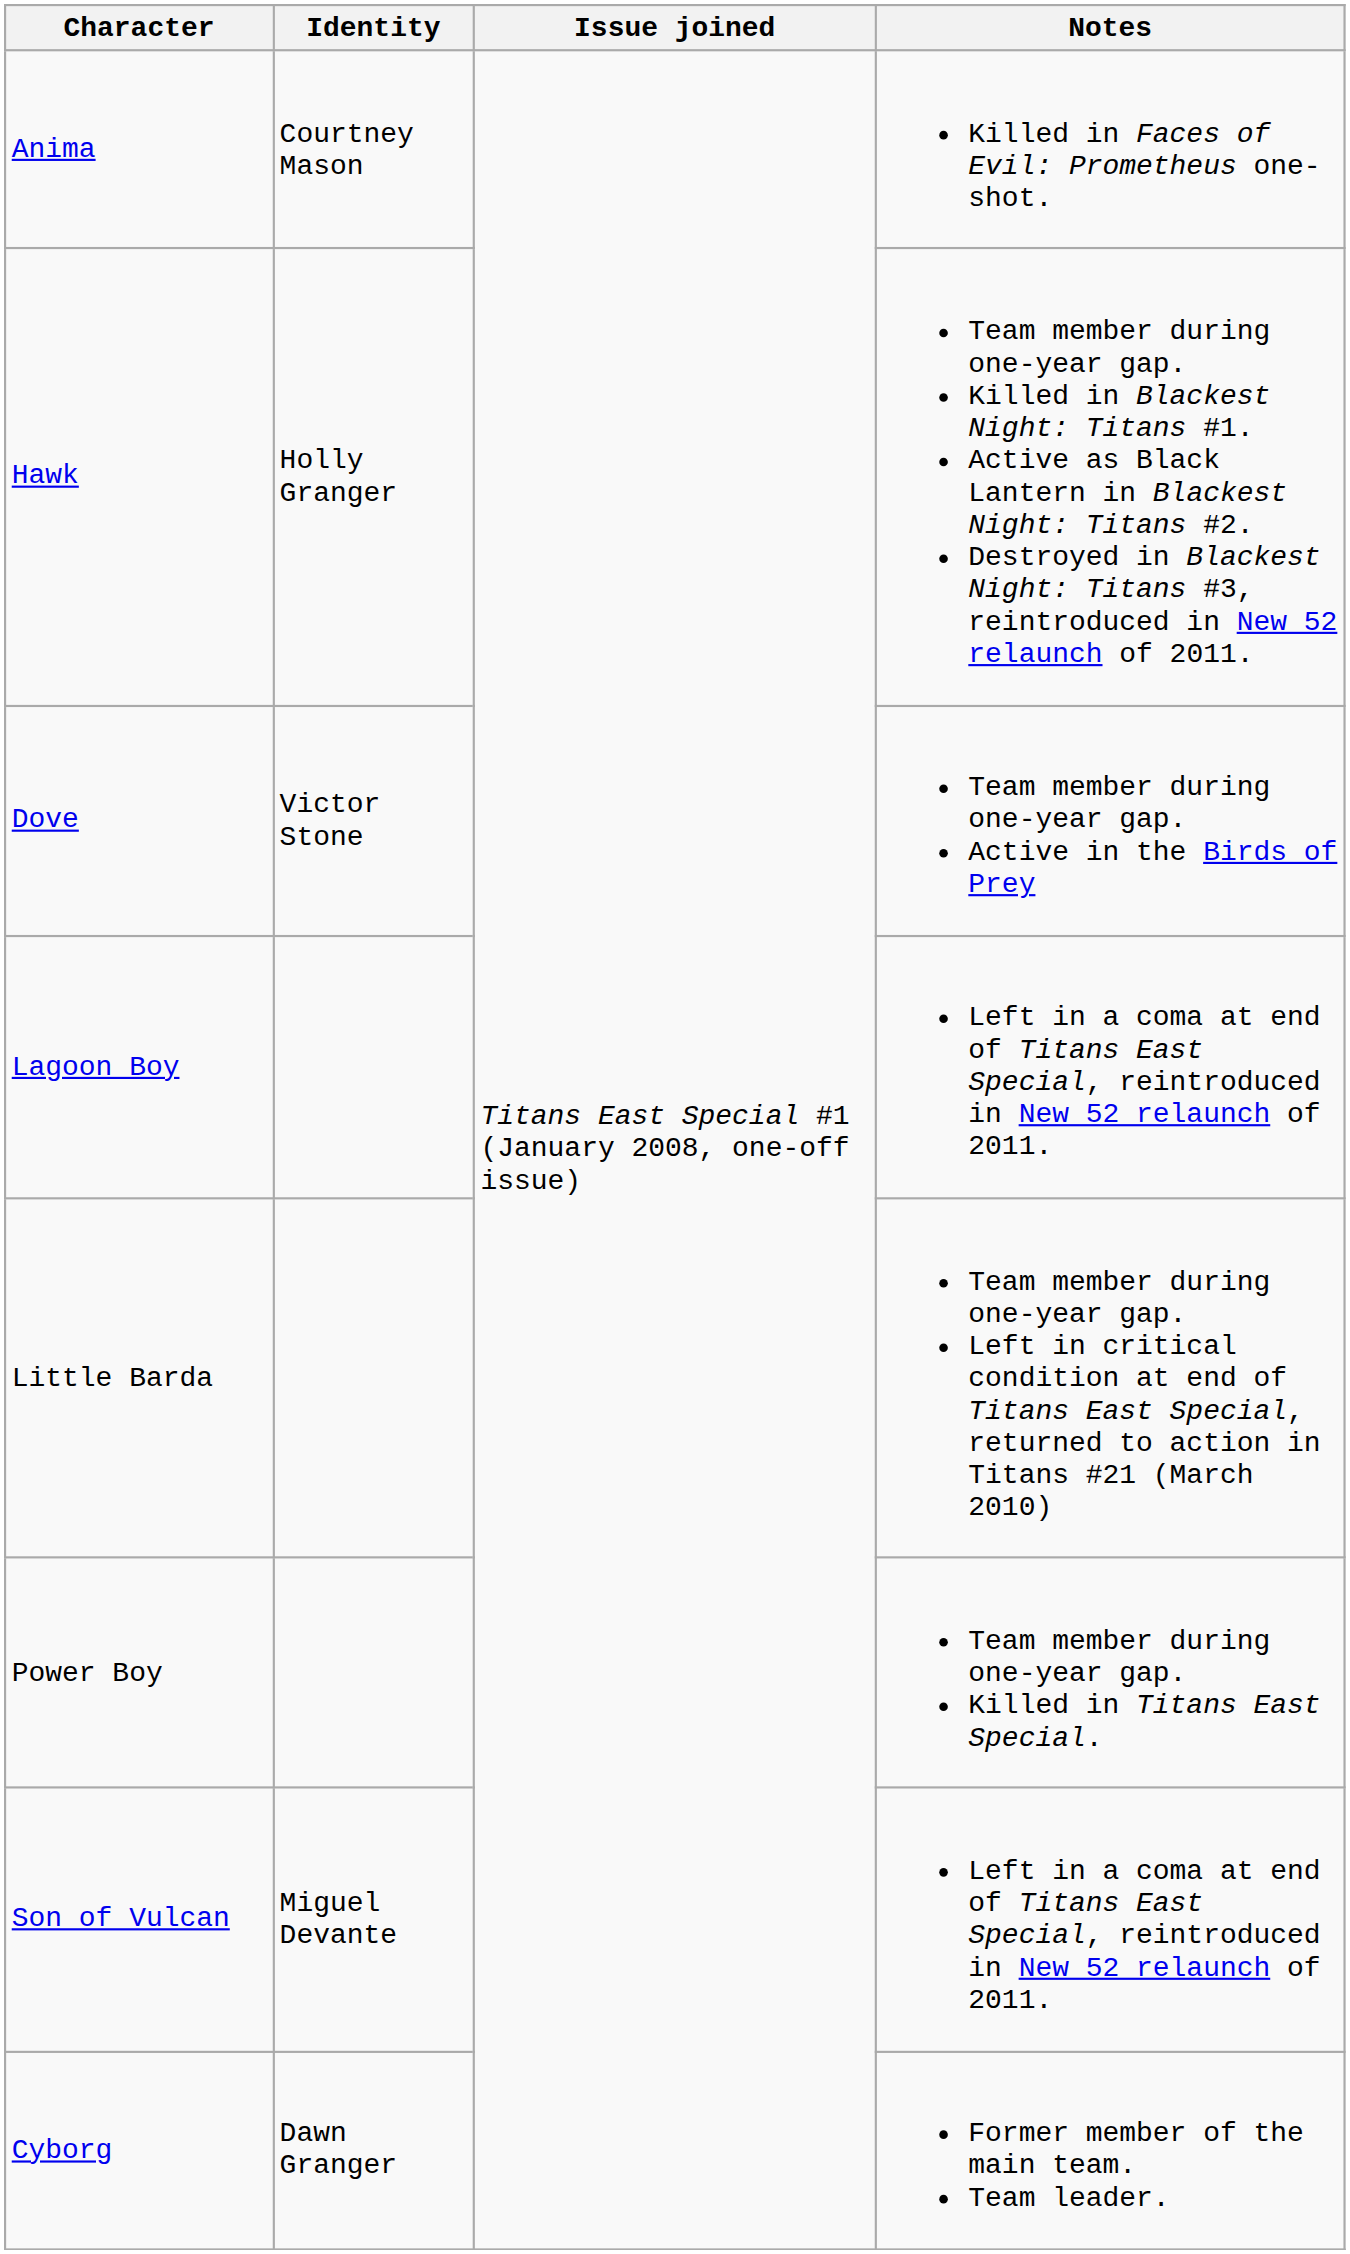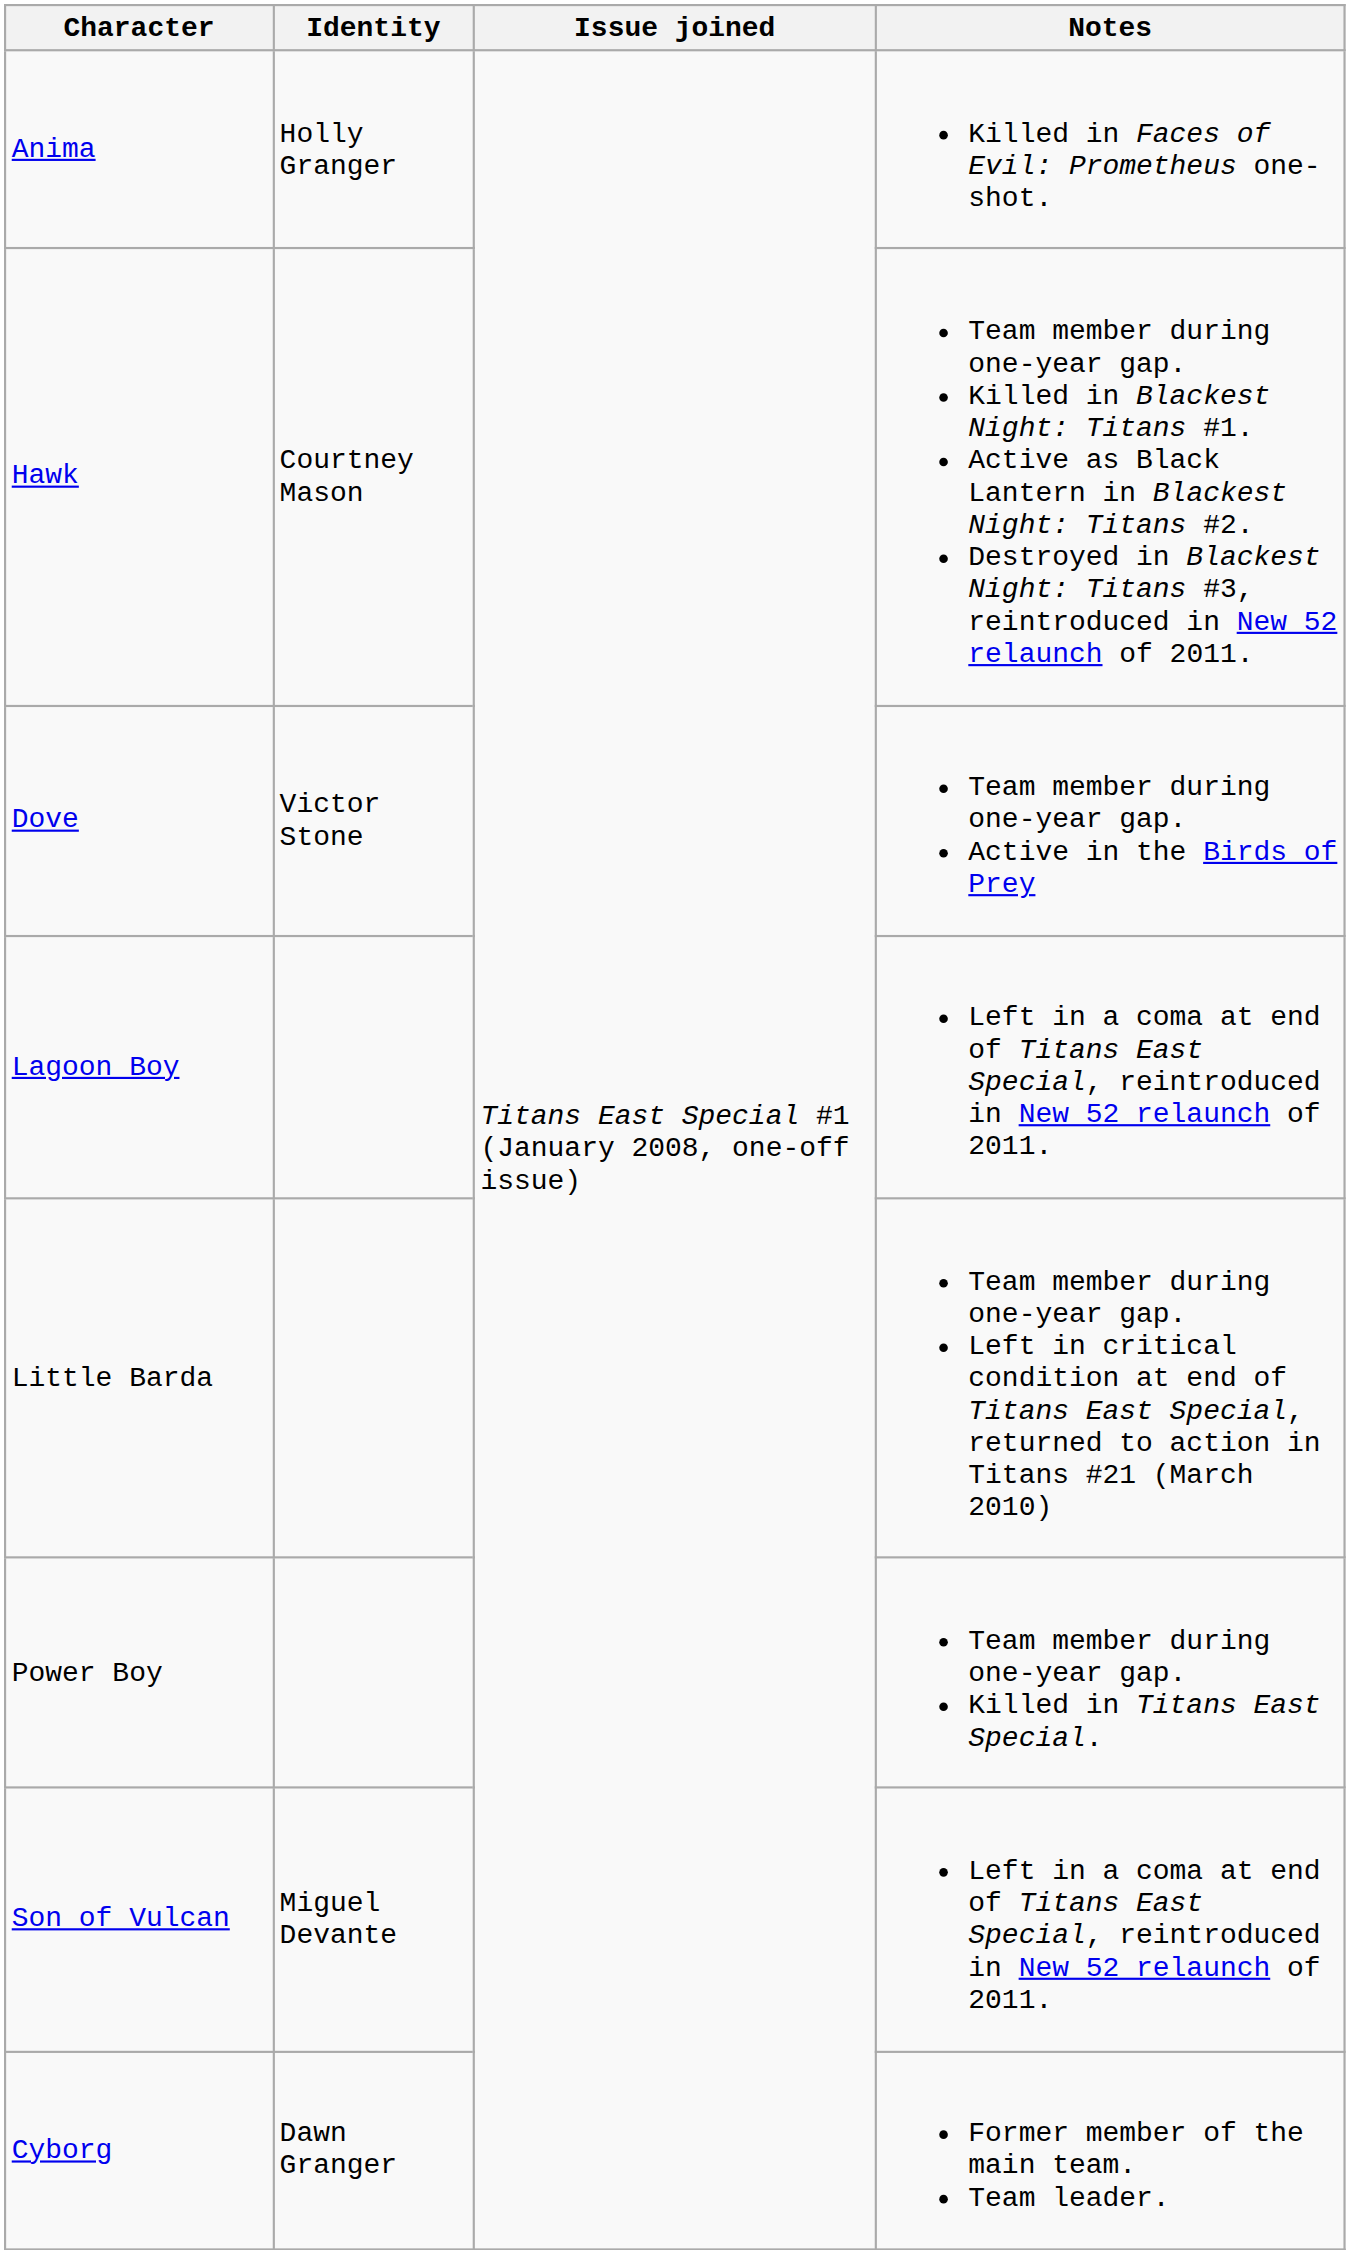Anima | Identity: Courtney Mason -> Holly Granger
Hawk | Identity: Holly Granger -> Courtney Mason
